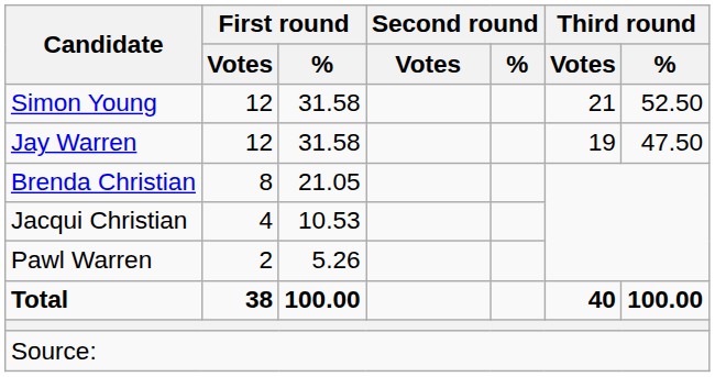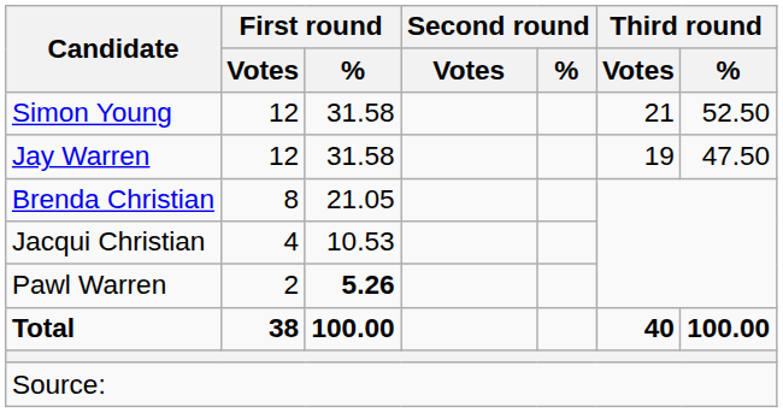Pawl Warren | First round / %: normal -> bold
